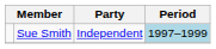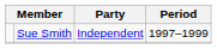Sue Smith | Period: lightblue background -> no background
